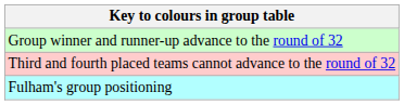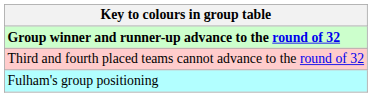row 2 | column 1: normal -> bold
